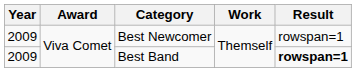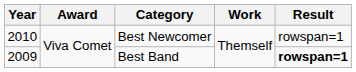Best Newcomer | Year: 2009 -> 2010
